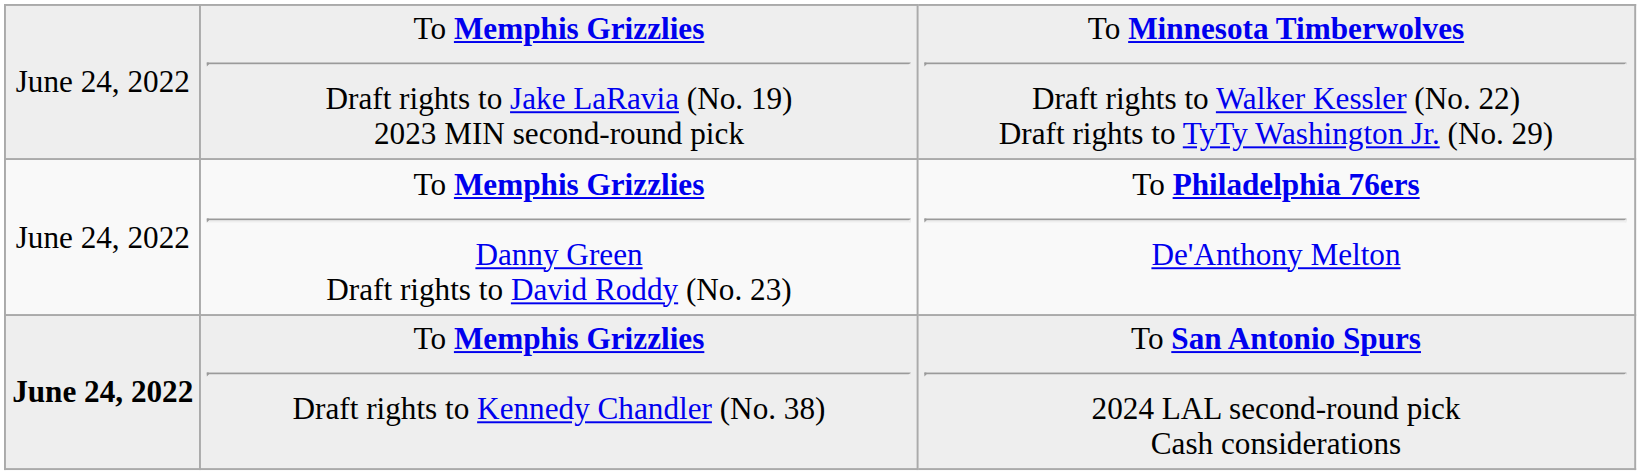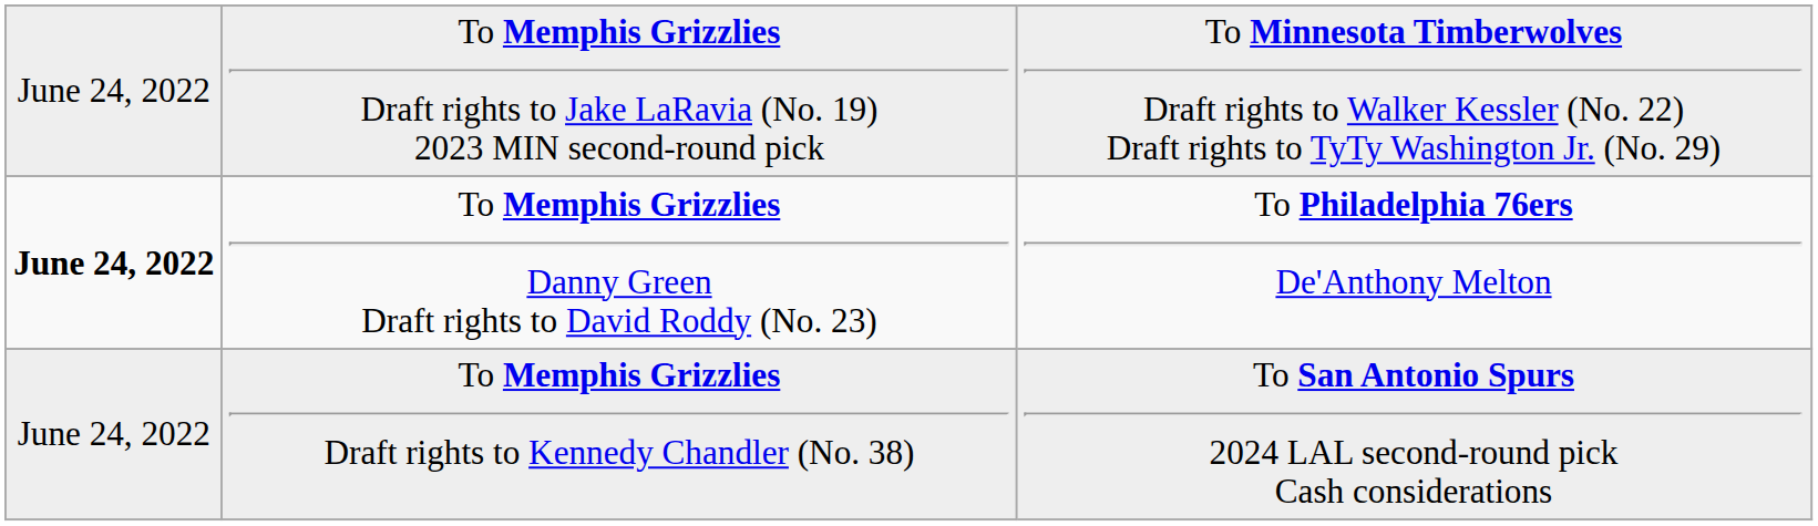row 2 | column 1: normal -> bold
row 3 | column 1: bold -> normal
